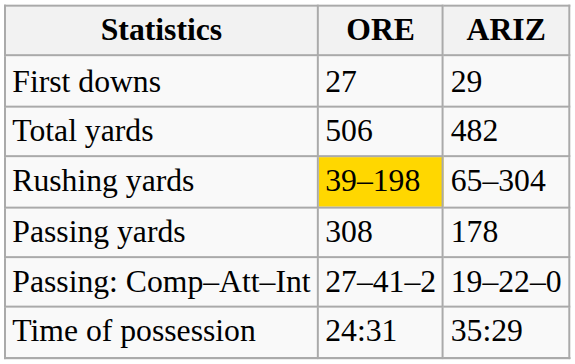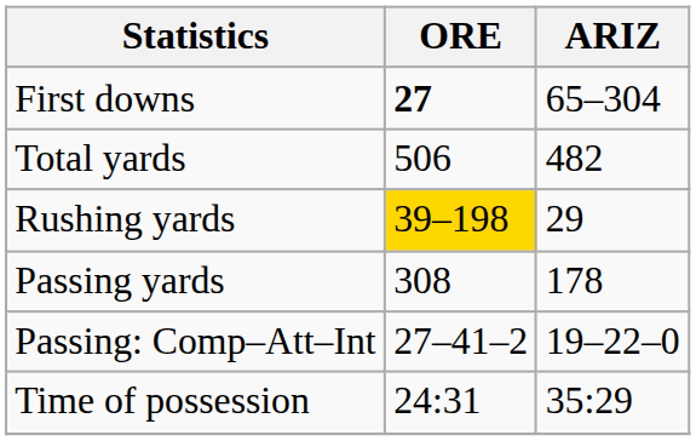First downs | ORE: normal -> bold
First downs | ARIZ: 29 -> 65–304
Rushing yards | ARIZ: 65–304 -> 29
